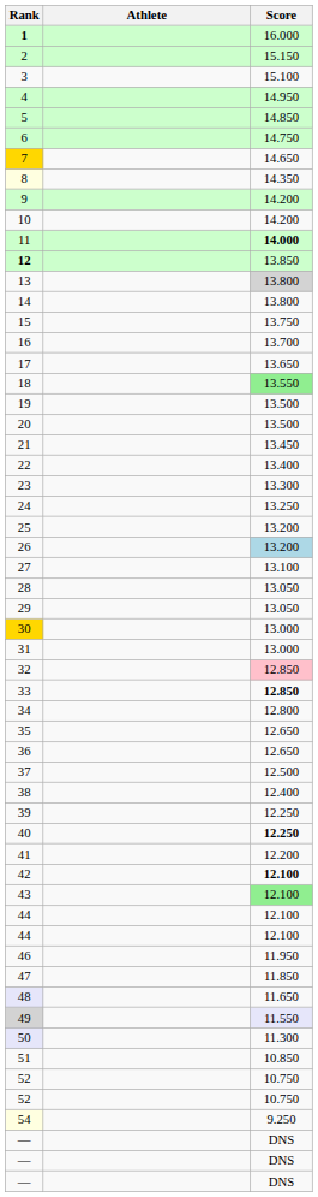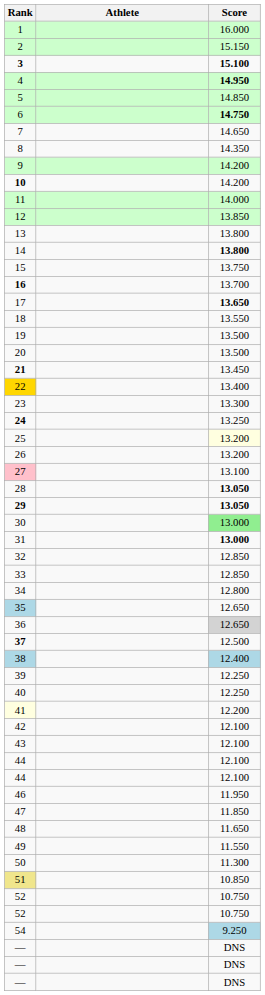1 | Rank: bold -> normal
3 | Rank: normal -> bold
3 | Score: normal -> bold
4 | Score: normal -> bold
6 | Score: normal -> bold
7 | Rank: gold background -> no background
8 | Rank: lightyellow background -> no background
10 | Rank: normal -> bold
11 | Score: bold -> normal
12 | Rank: bold -> normal
13 | Score: lightgrey background -> no background
14 | Score: normal -> bold
16 | Rank: normal -> bold
17 | Score: normal -> bold
18 | Score: lightgreen background -> no background
21 | Rank: normal -> bold
22 | Rank: no background -> gold background
24 | Rank: normal -> bold
25 | Score: no background -> lightyellow background
26 | Score: lightblue background -> no background
27 | Rank: no background -> pink background
28 | Score: normal -> bold
29 | Rank: normal -> bold
29 | Score: normal -> bold
30 | Rank: gold background -> no background
30 | Score: no background -> lightgreen background
31 | Score: normal -> bold
32 | Score: pink background -> no background
33 | Score: bold -> normal
35 | Rank: no background -> lightblue background
36 | Score: no background -> lightgrey background
37 | Rank: normal -> bold
38 | Rank: no background -> lightblue background
38 | Score: no background -> lightblue background
40 | Score: bold -> normal
41 | Rank: no background -> lightyellow background
42 | Score: bold -> normal
43 | Score: lightgreen background -> no background
48 | Rank: lavender background -> no background
49 | Rank: lightgrey background -> no background
49 | Score: lavender background -> no background
50 | Rank: lavender background -> no background
51 | Rank: no background -> khaki background
54 | Rank: lightyellow background -> no background
54 | Score: no background -> lightblue background
